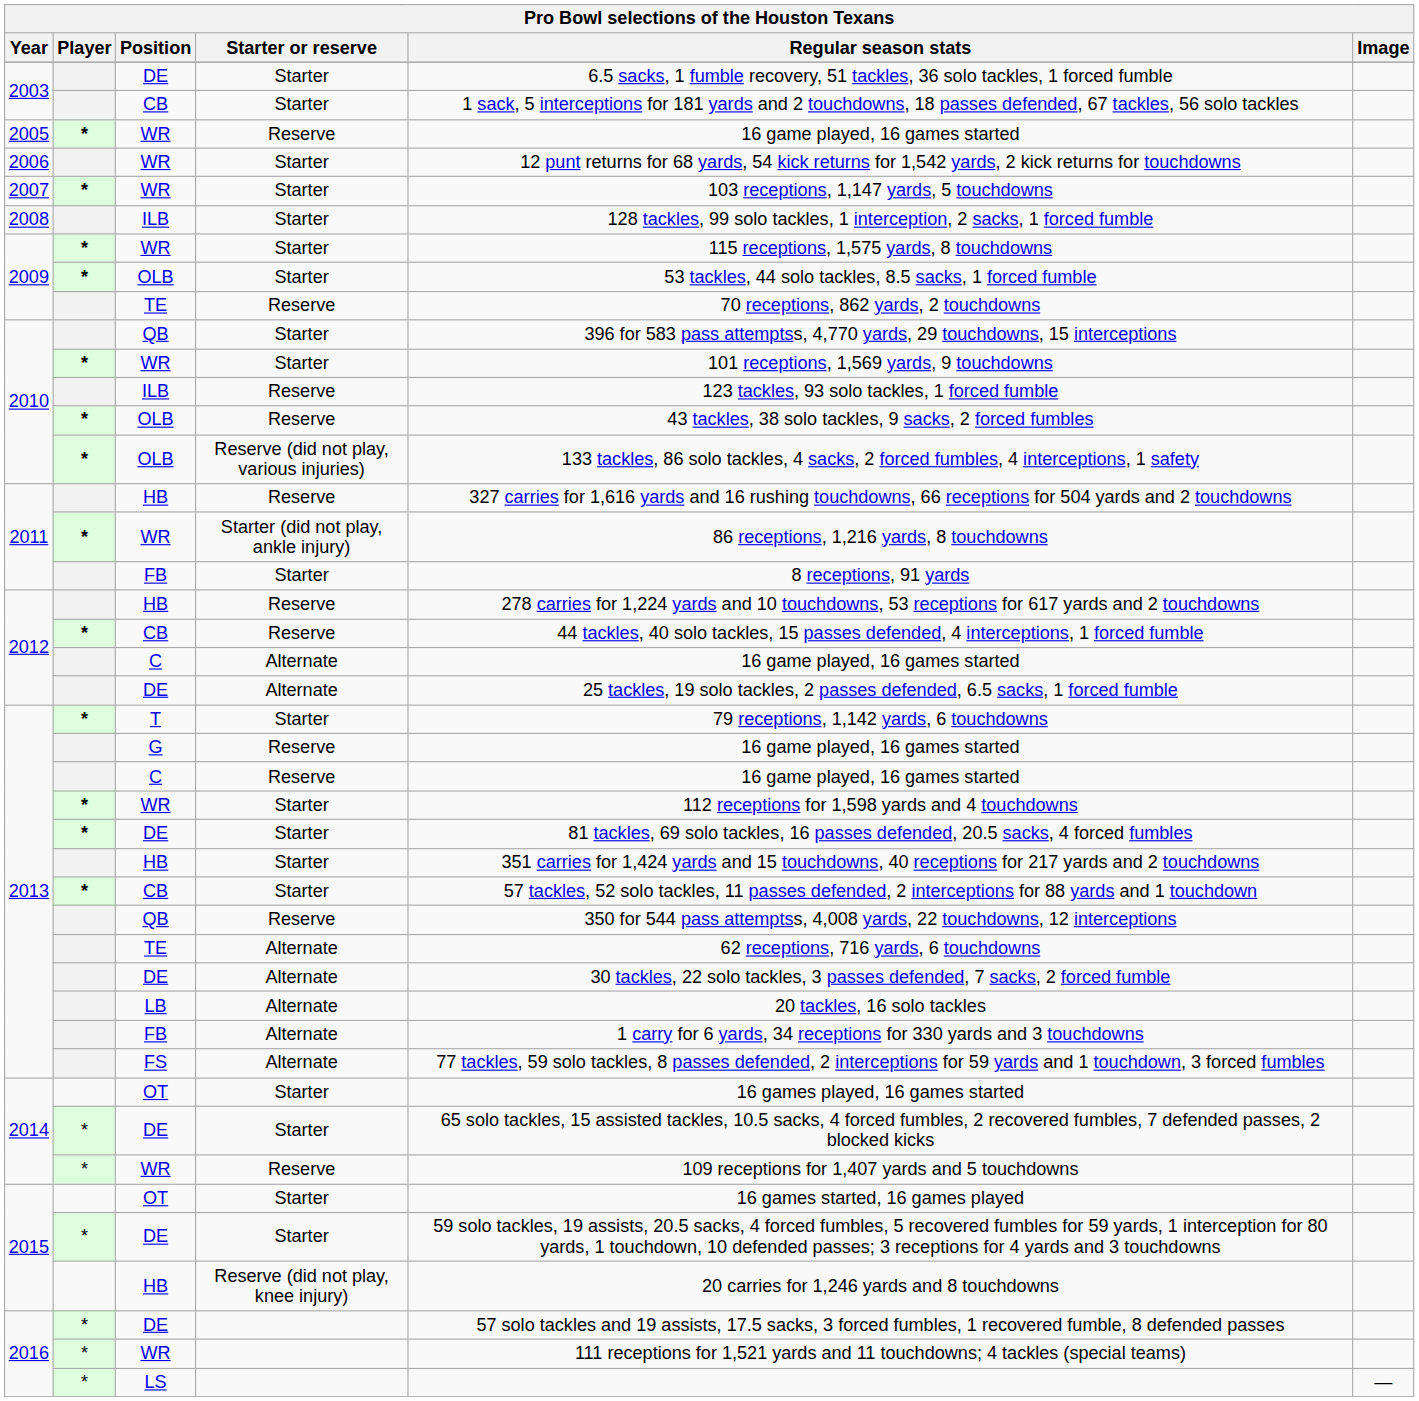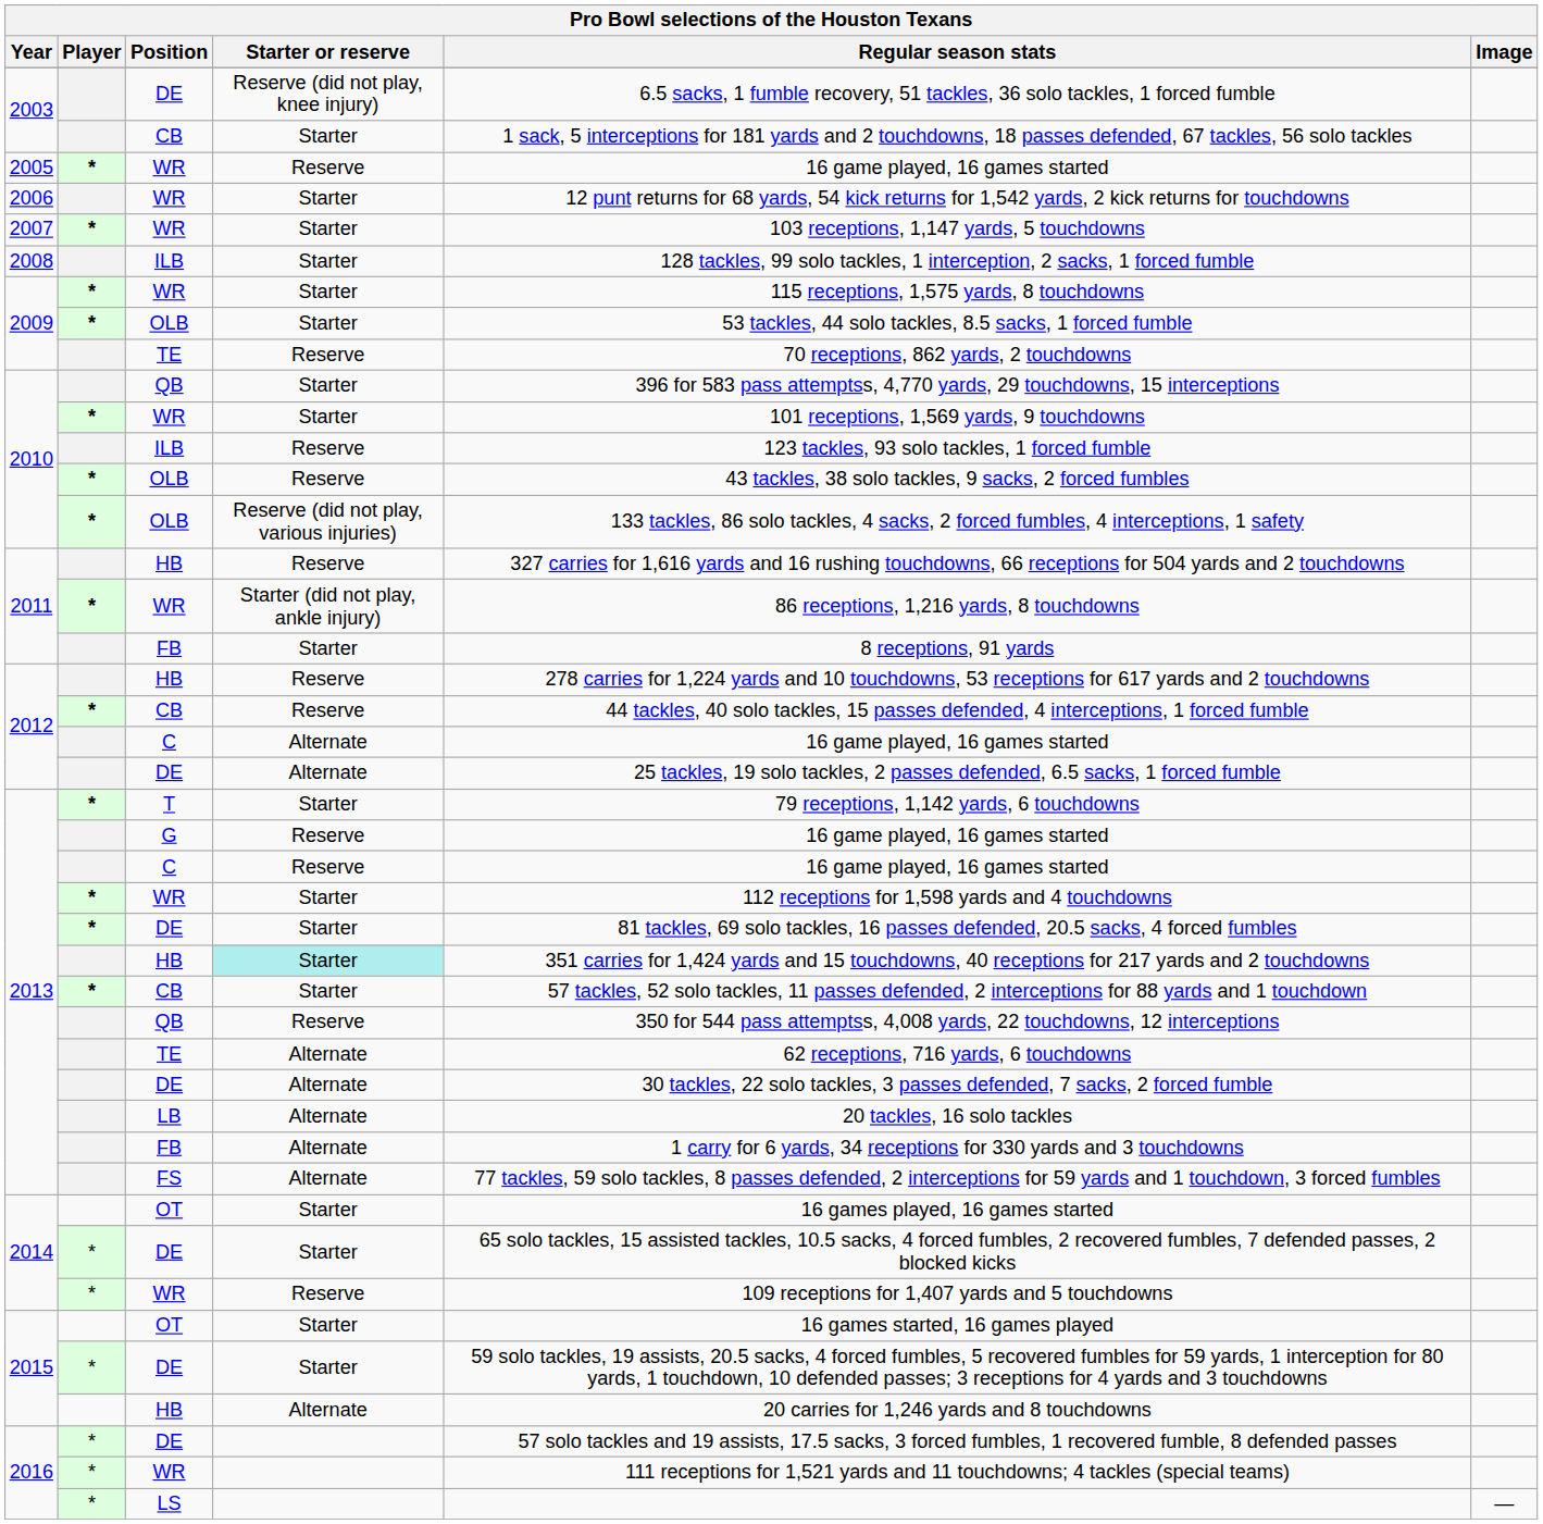2003 / DE | Starter or reserve: Starter -> Reserve (did not play, knee injury)
2013 / HB | Starter or reserve: no background -> paleturquoise background
2015 / HB | Starter or reserve: Reserve (did not play, knee injury) -> Alternate
